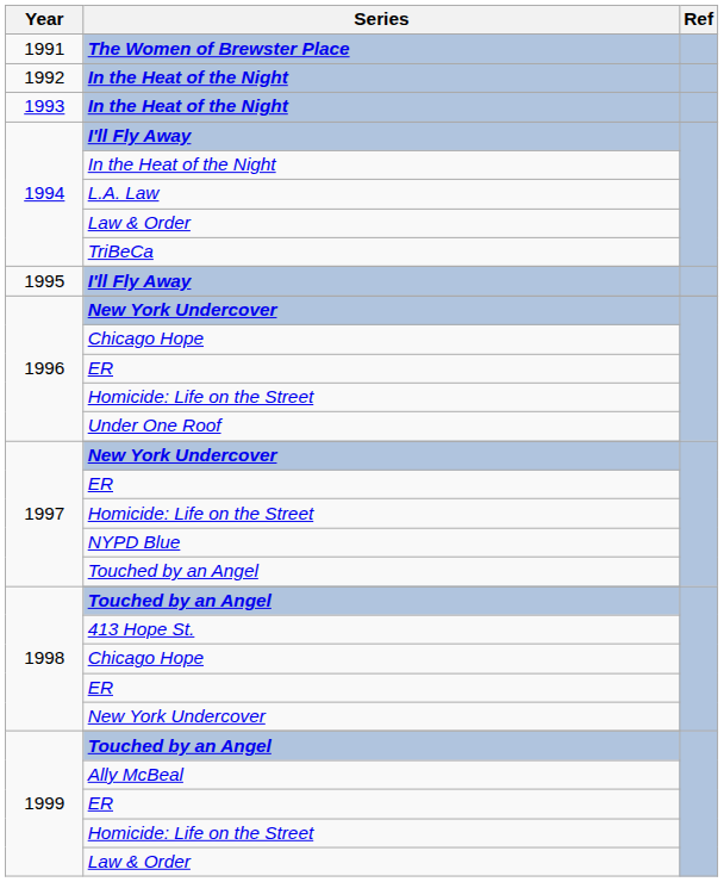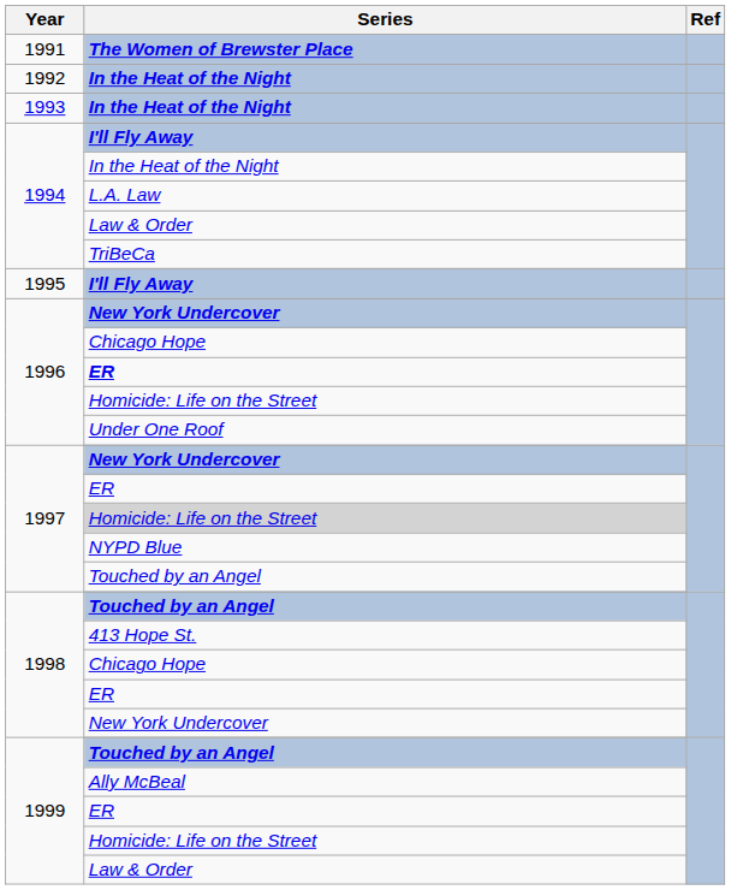1996 / ER | Series: normal -> bold
1997 / Homicide: Life on the Street | Series: no background -> lightgrey background
